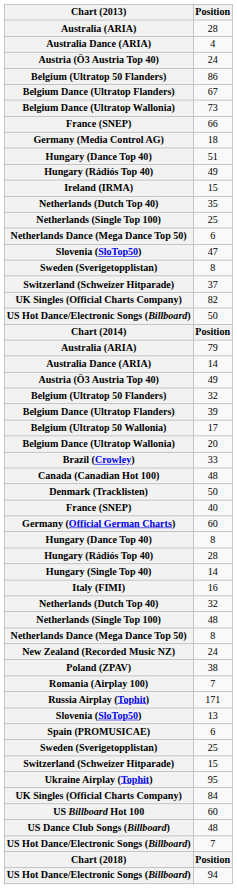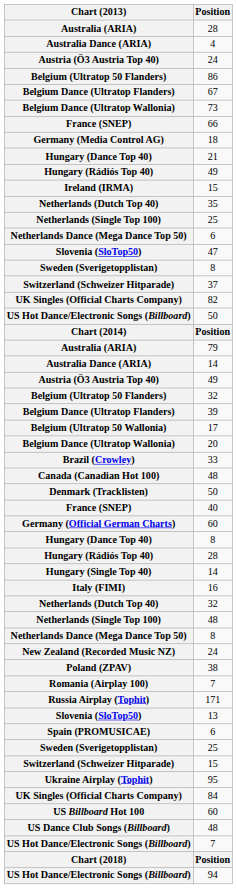row 10 | Position: 51 -> 21
